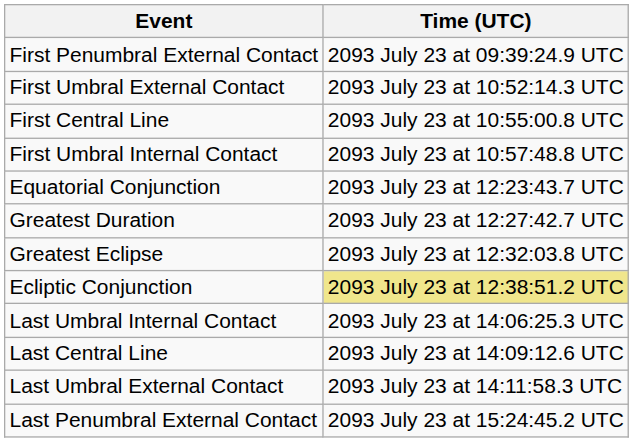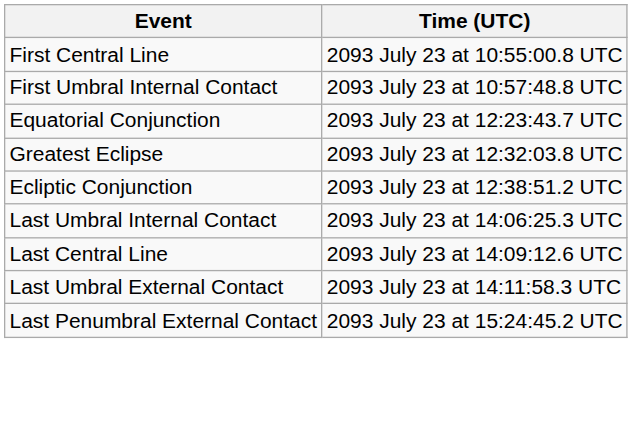- row: First Penumbral External Contact | 2093 July 23 at 09:39:24.9 UTC
- row: First Umbral External Contact | 2093 July 23 at 10:52:14.3 UTC
- row: Greatest Duration | 2093 July 23 at 12:27:42.7 UTC
Ecliptic Conjunction | Time (UTC): khaki background -> no background
